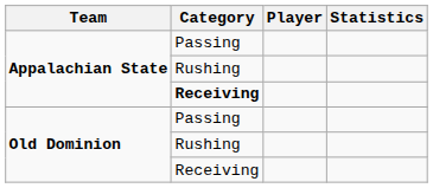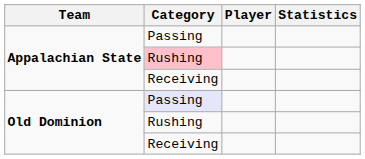Appalachian State / Rushing | Category: no background -> pink background
Appalachian State / Receiving | Category: bold -> normal
Old Dominion / Passing | Category: no background -> lavender background
